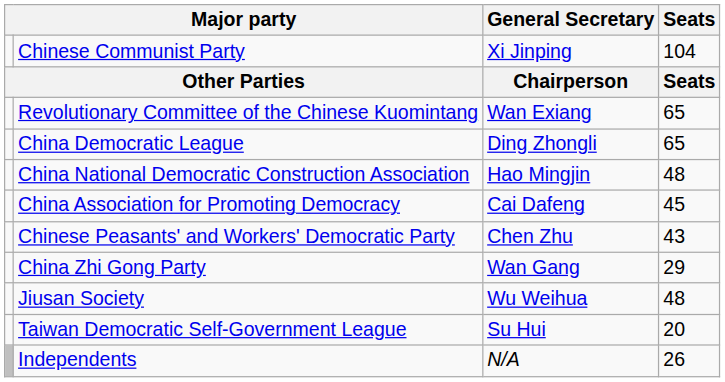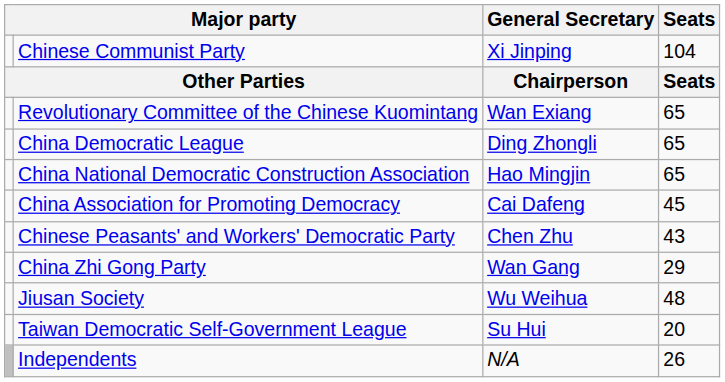China National Democratic Construction Association | Seats: 48 -> 65
